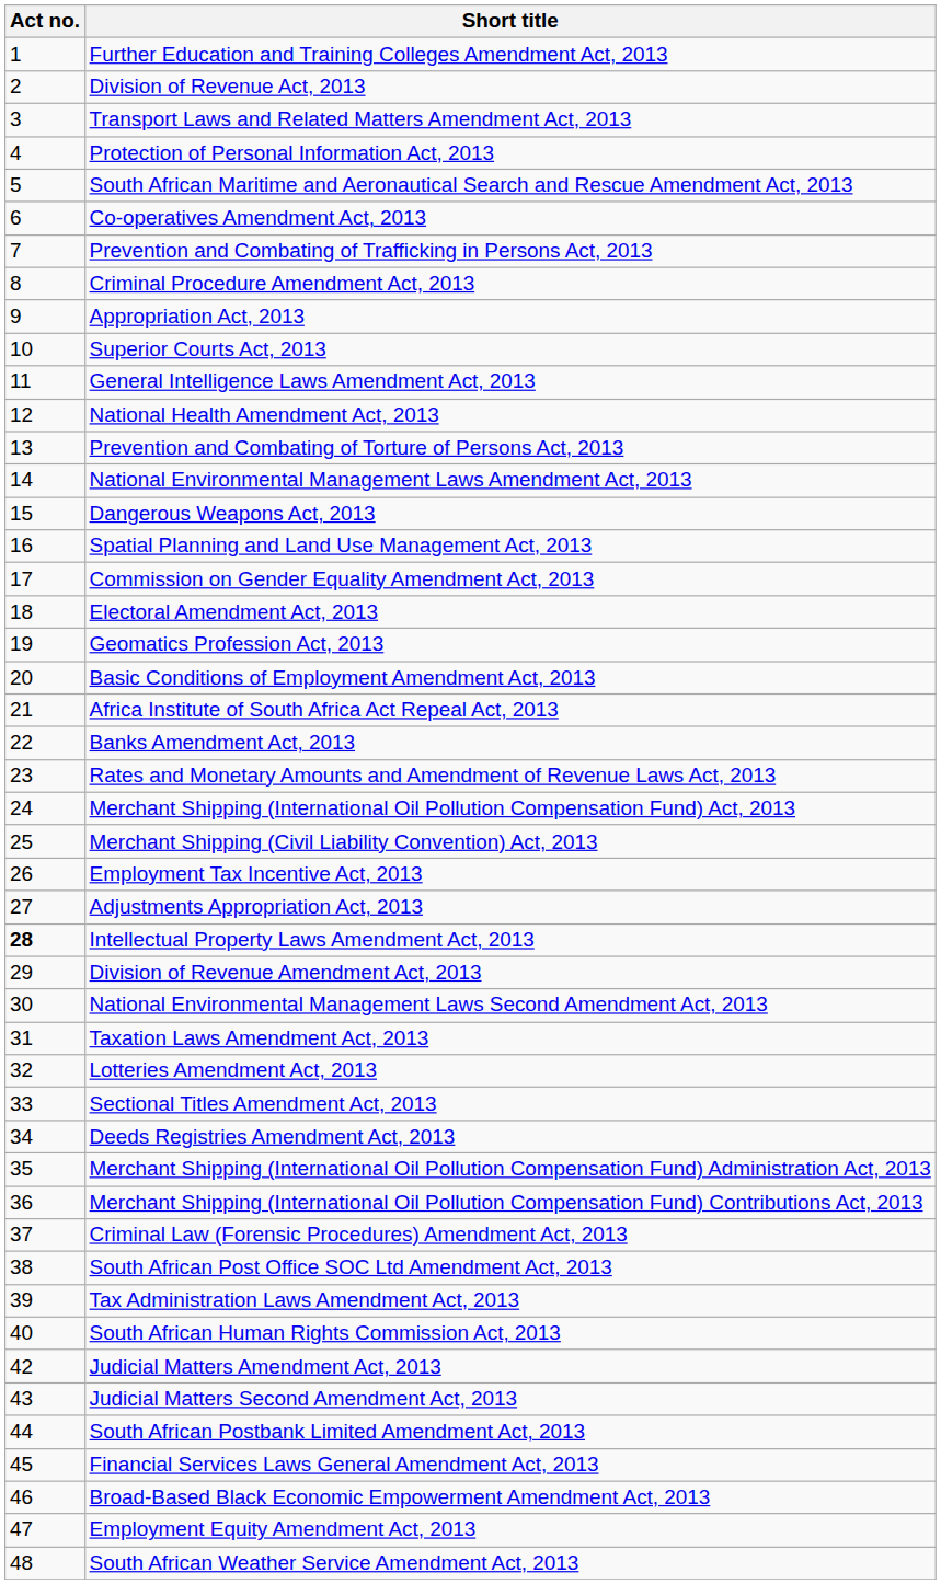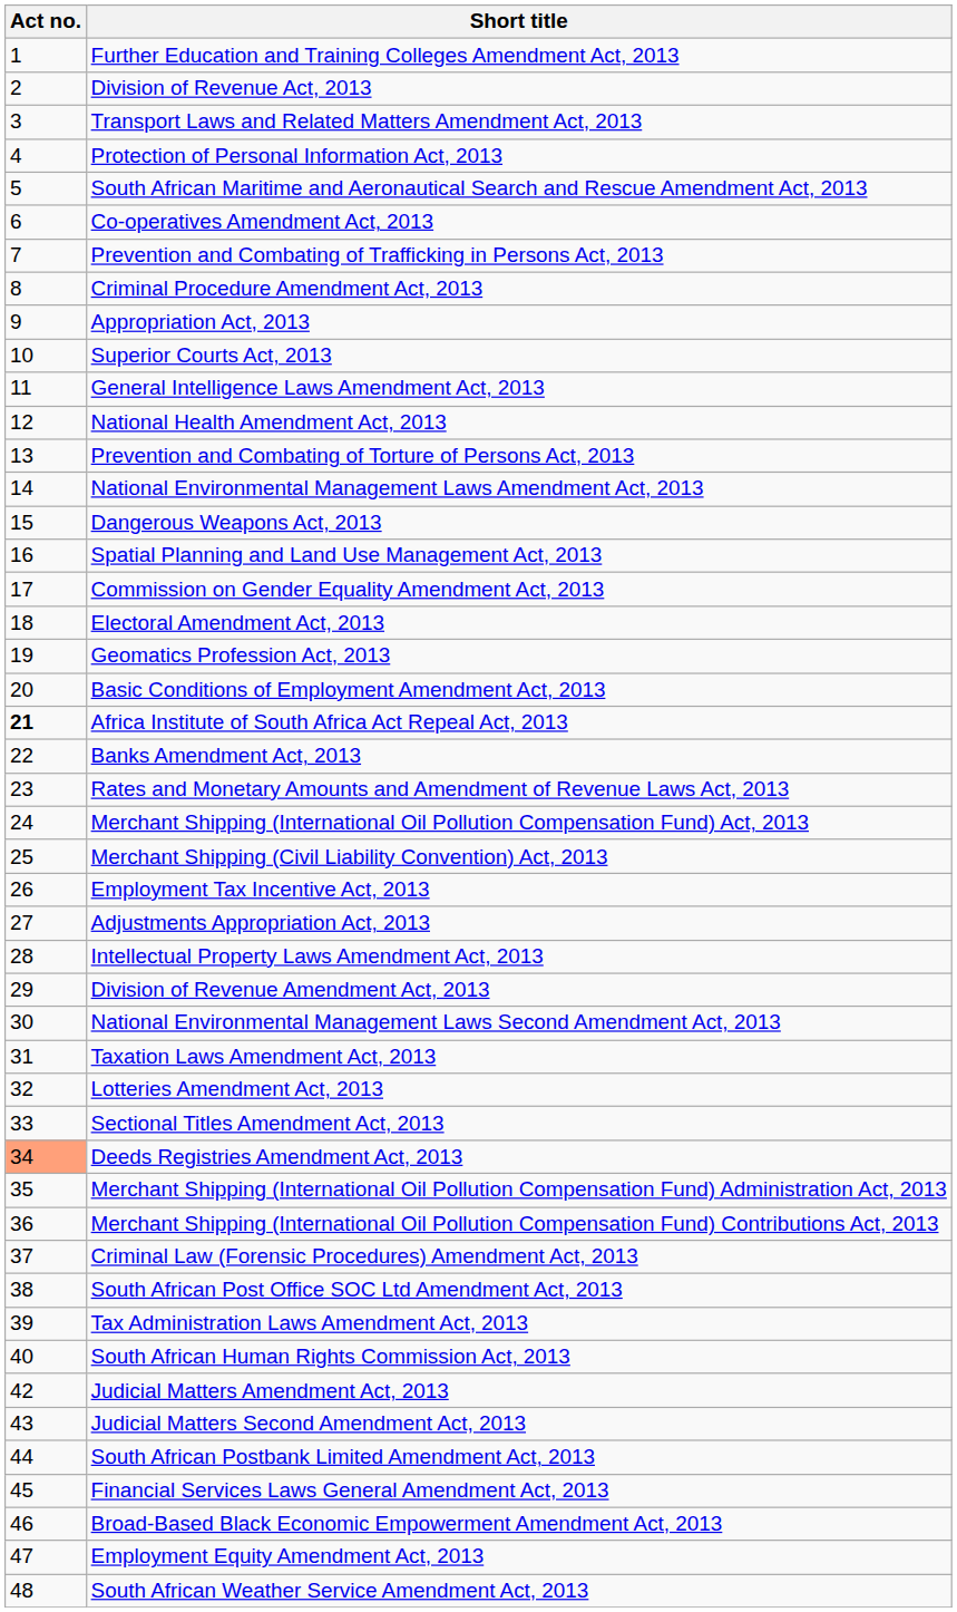Africa Institute of South Africa Act Repeal Act, 2013 | Act no.: normal -> bold
Intellectual Property Laws Amendment Act, 2013 | Act no.: bold -> normal
Deeds Registries Amendment Act, 2013 | Act no.: no background -> lightsalmon background
